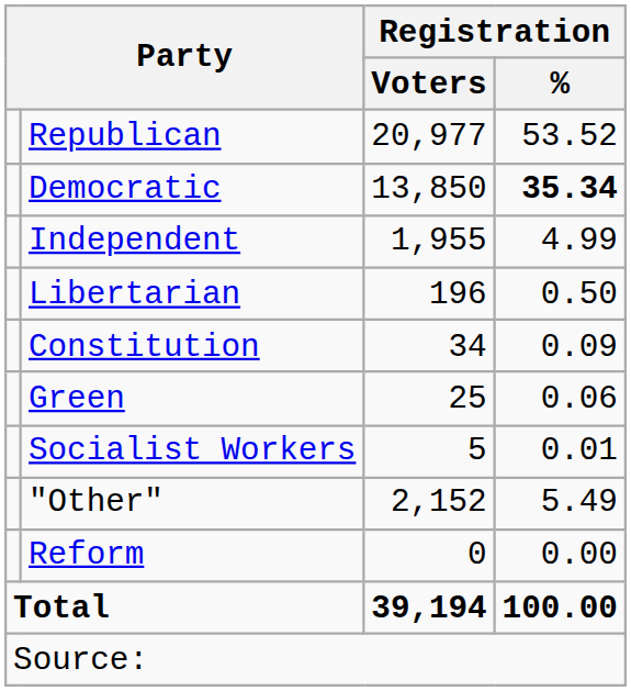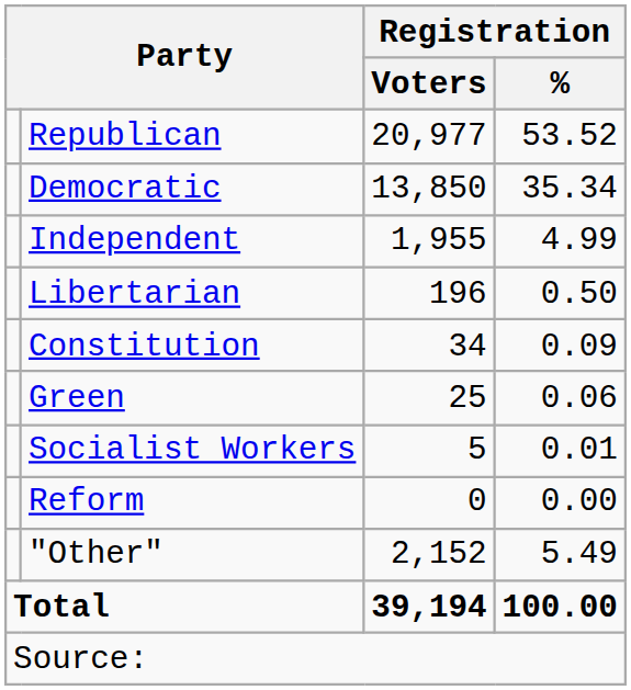Democratic | Registration / %: bold -> normal
rows swapped: Reform <-> "Other"
